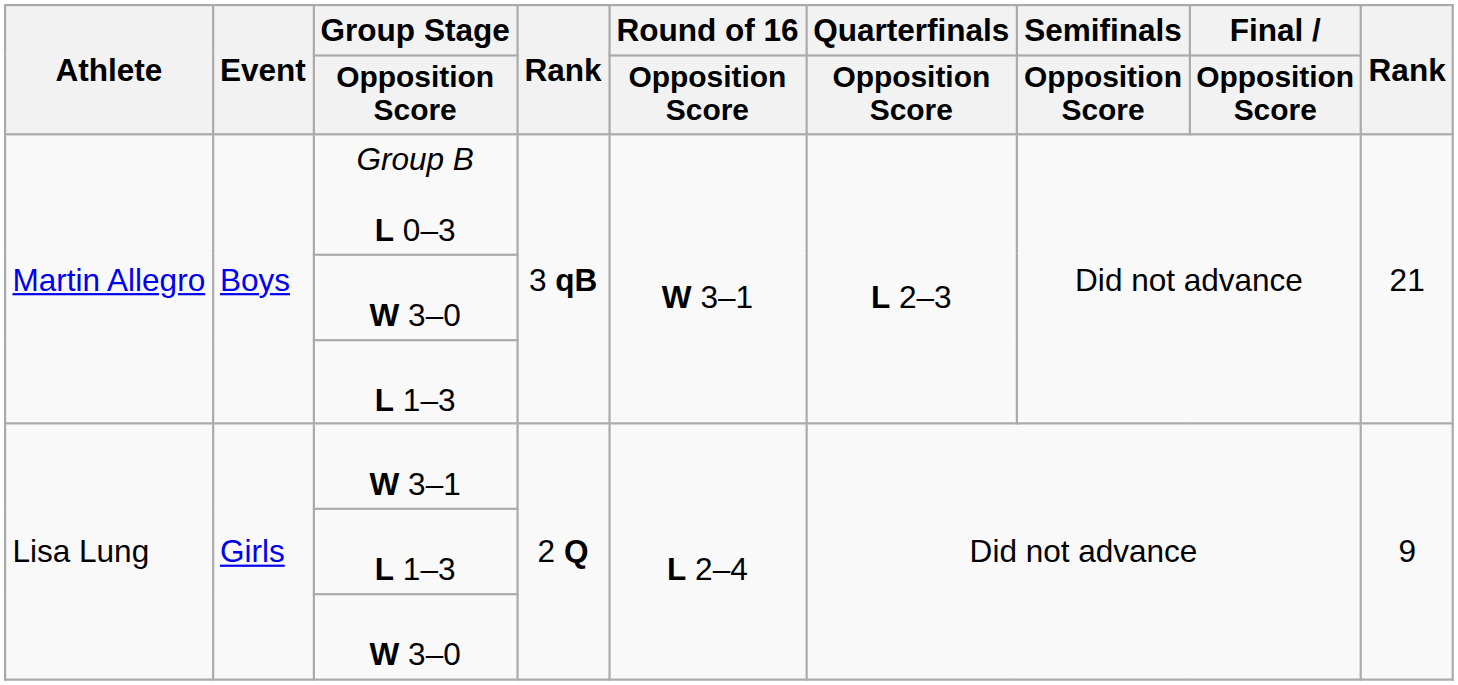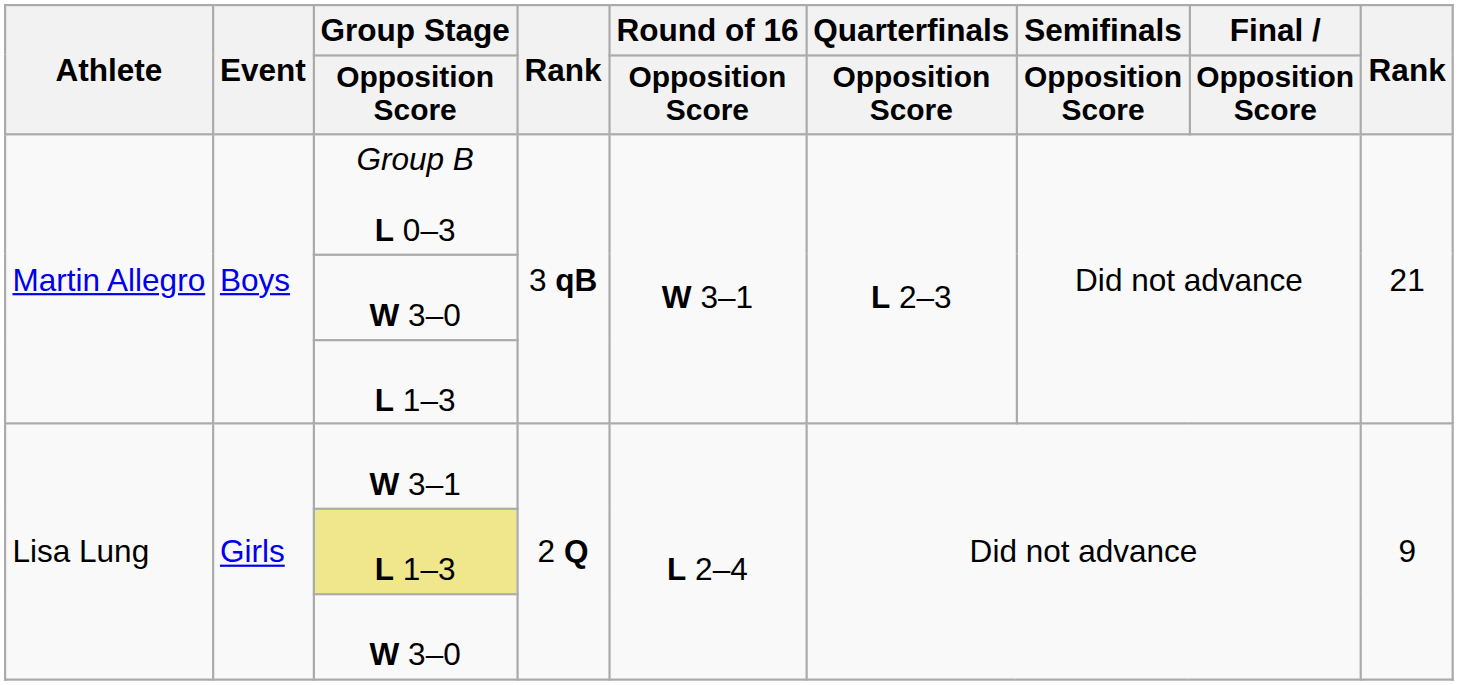Lisa Lung / L 1–3 | Group Stage / Opposition Score: no background -> khaki background
